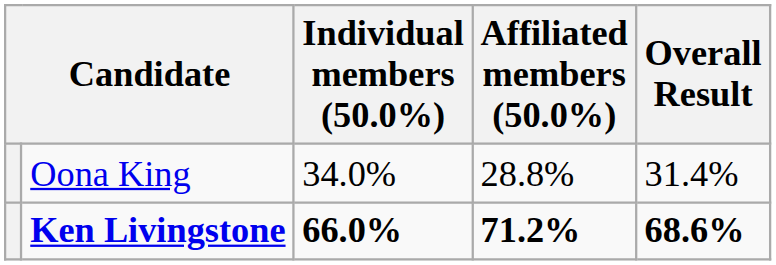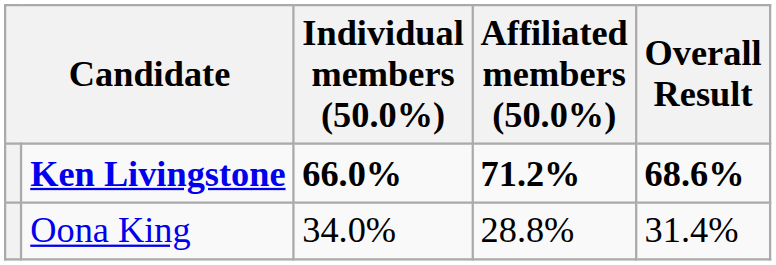rows swapped: Ken Livingstone <-> Oona King
